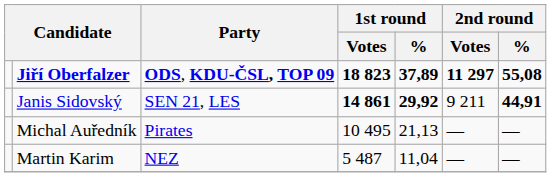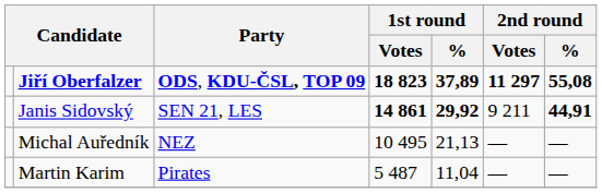Michal Auředník | Party: Pirates -> NEZ
Martin Karim | Party: NEZ -> Pirates
